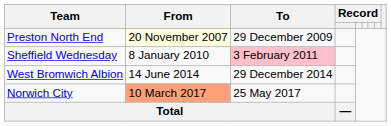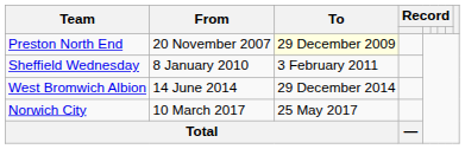Preston North End | From: lightyellow background -> no background
Preston North End | To: no background -> lightyellow background
Sheffield Wednesday | To: pink background -> no background
Norwich City | From: lightsalmon background -> no background
